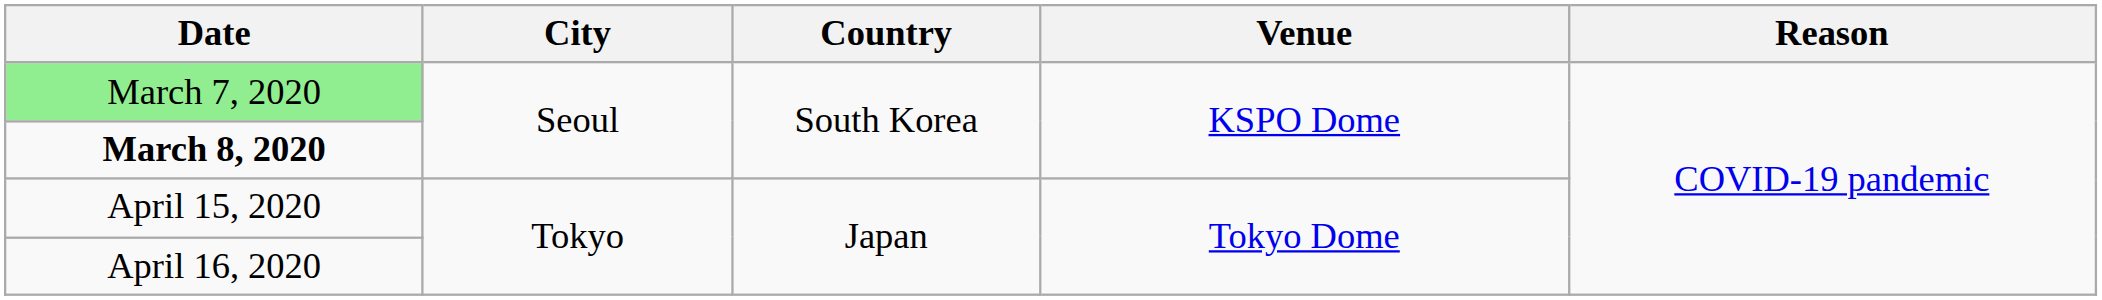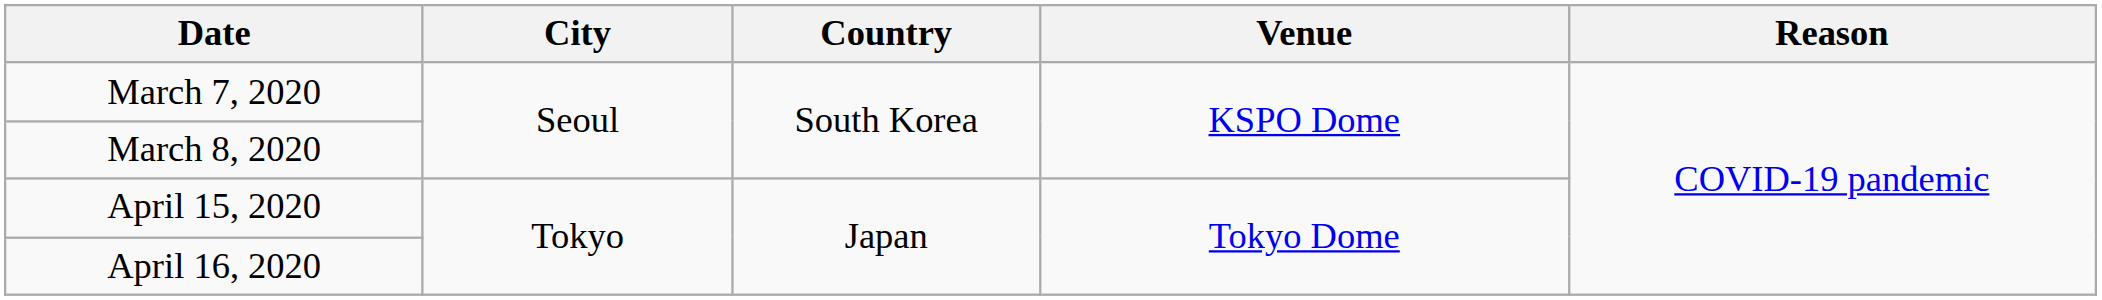March 7, 2020 | Date: lightgreen background -> no background
March 8, 2020 | Date: bold -> normal
